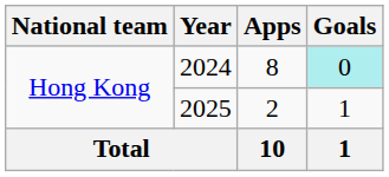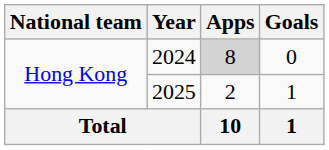2024 | Apps: no background -> lightgrey background
2024 | Goals: paleturquoise background -> no background
